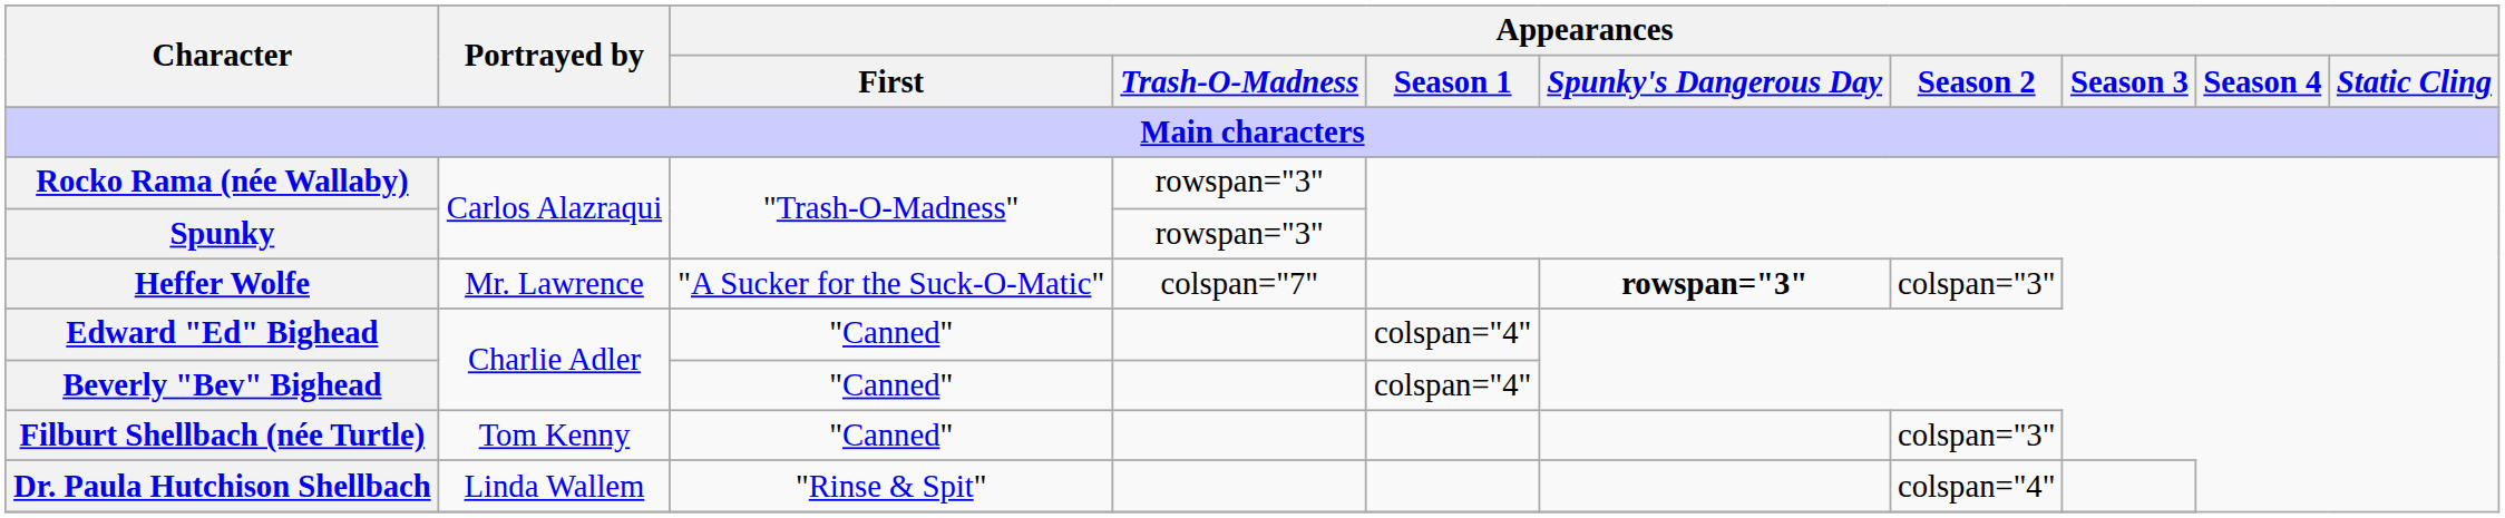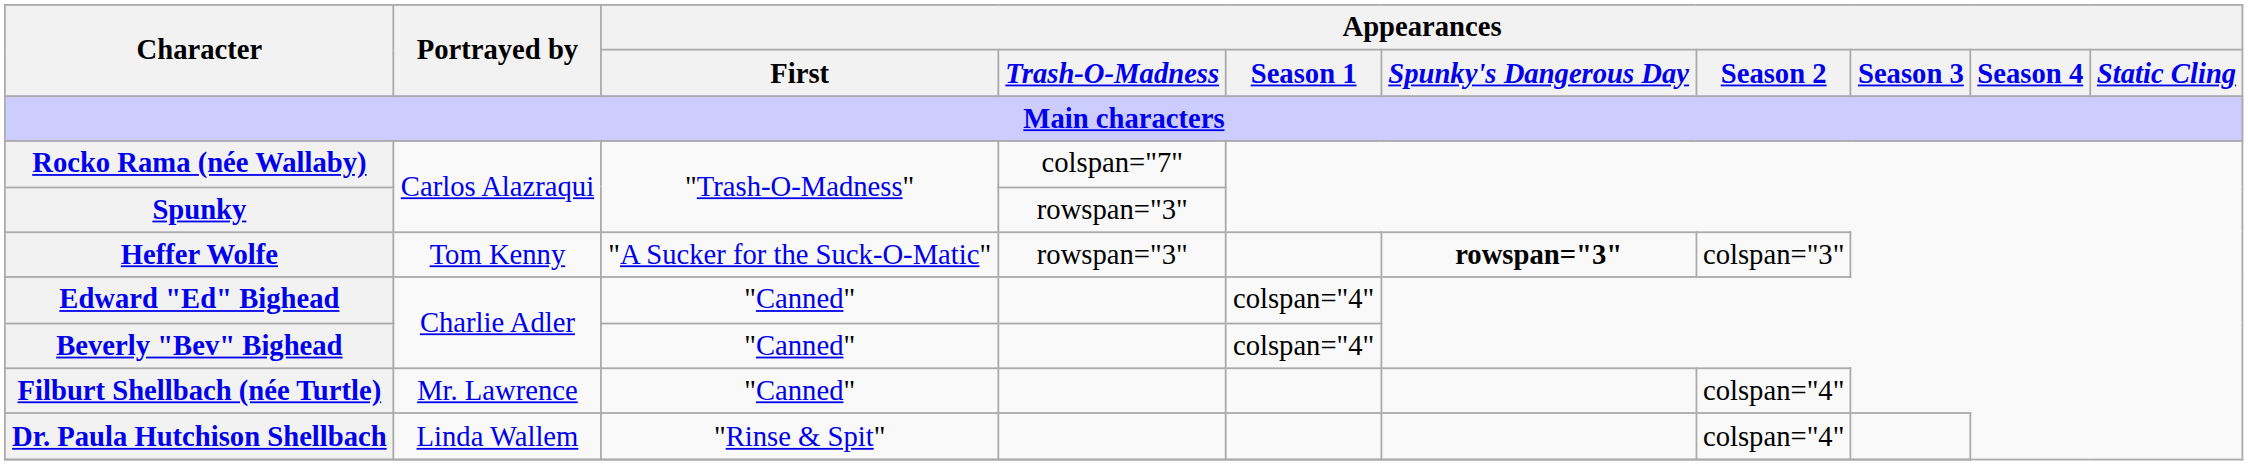Rocko Rama (née Wallaby) | Appearances / Trash-O-Madness: rowspan="3" -> colspan="7"
Heffer Wolfe | Portrayed by: Mr. Lawrence -> Tom Kenny
Heffer Wolfe | Appearances / Trash-O-Madness: colspan="7" -> rowspan="3"
Filburt Shellbach (née Turtle) | Portrayed by: Tom Kenny -> Mr. Lawrence
Filburt Shellbach (née Turtle) | Appearances / Season 2: colspan="3" -> colspan="4"
